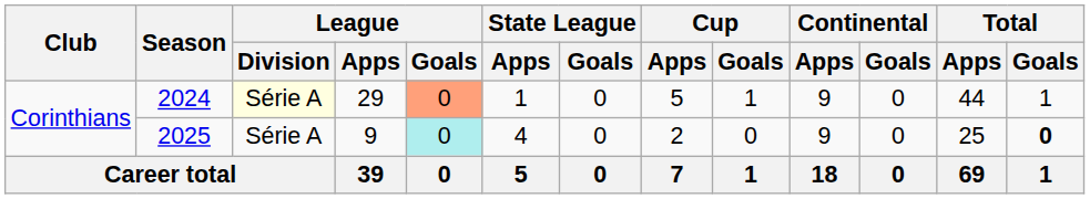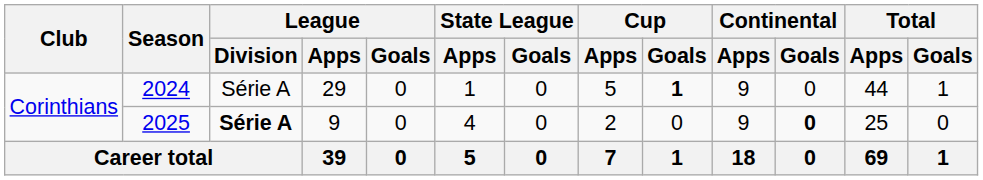2024 | League / Division: lightyellow background -> no background
2024 | League / Goals: lightsalmon background -> no background
2024 | Cup / Goals: normal -> bold
2025 | League / Division: normal -> bold
2025 | League / Goals: paleturquoise background -> no background
2025 | Continental / Goals: normal -> bold
2025 | Total / Goals: bold -> normal
